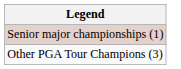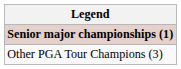row 2 | column 1: normal -> bold
